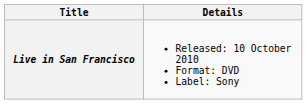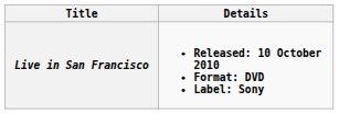Live in San Francisco | Details: normal -> bold
